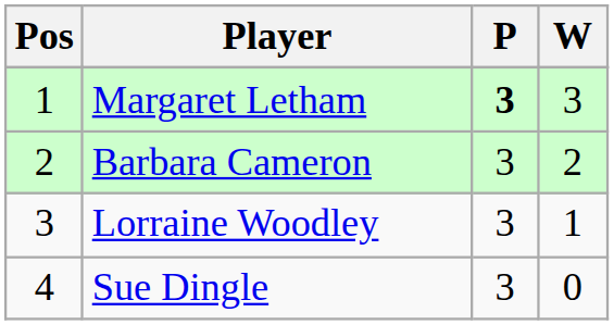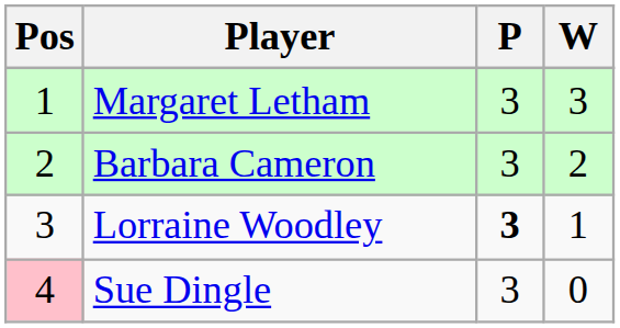Margaret Letham | P: bold -> normal
Lorraine Woodley | P: normal -> bold
Sue Dingle | Pos: no background -> pink background
